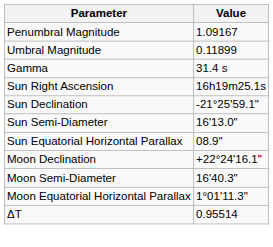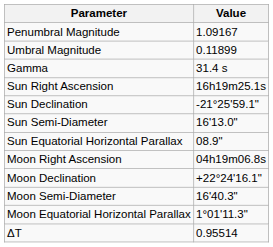+ row: Moon Right Ascension | 04h19m06.8s
